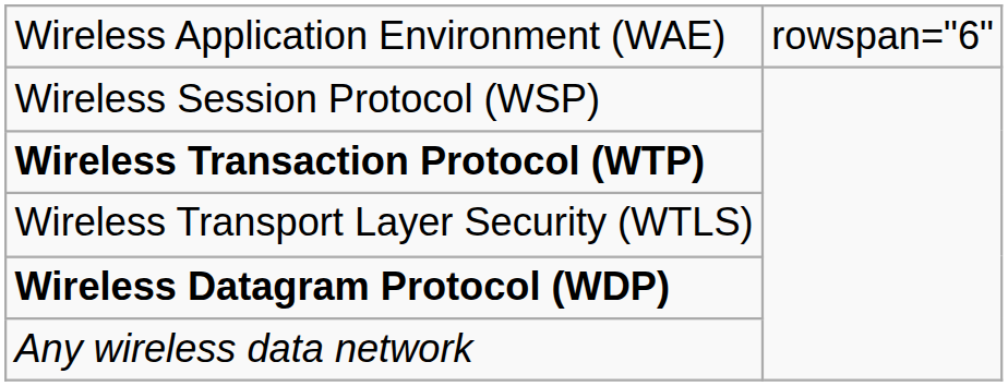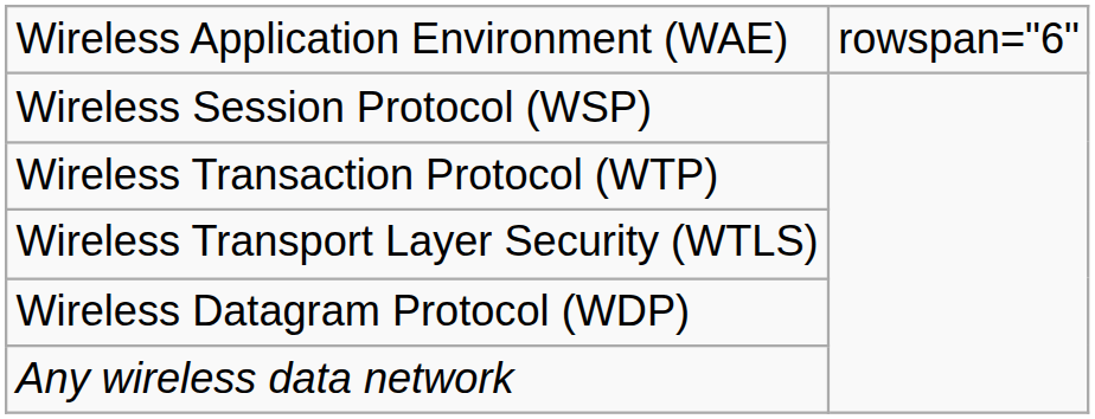Wireless Transaction Protocol (WTP) | column 1: bold -> normal
Wireless Datagram Protocol (WDP) | column 1: bold -> normal
